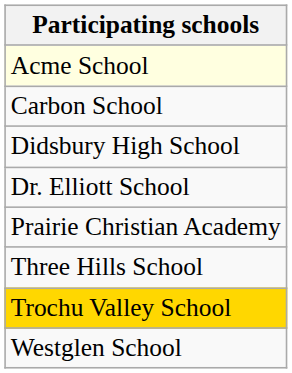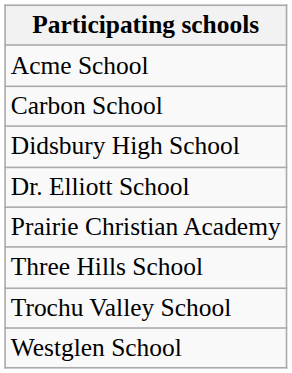row 2 | column 1: lightyellow background -> no background
row 8 | column 1: gold background -> no background
